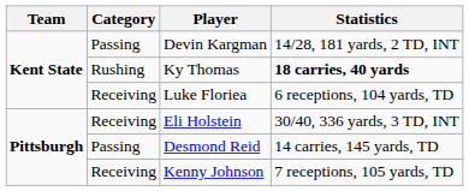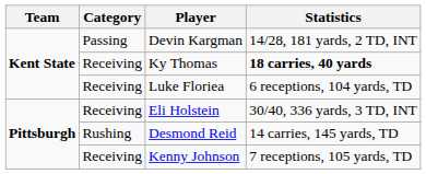Ky Thomas | Category: Rushing -> Receiving
Desmond Reid | Category: Passing -> Rushing
